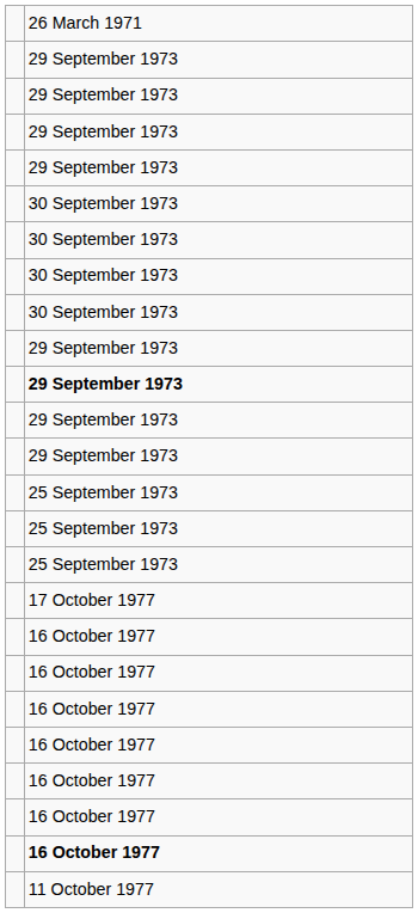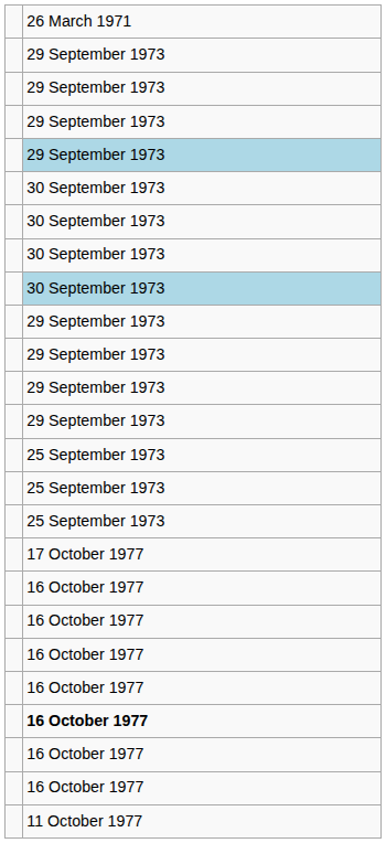row 5 | column 2: no background -> lightblue background
row 9 | column 2: no background -> lightblue background
row 11 | column 2: bold -> normal
row 22 | column 2: normal -> bold
row 24 | column 2: bold -> normal
